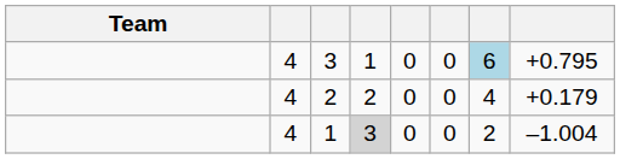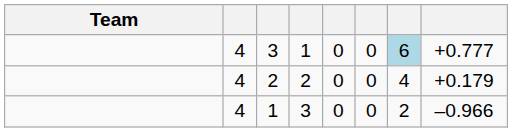row 2 | column 8: +0.795 -> +0.777
row 4 | column 4: lightgrey background -> no background
row 4 | column 8: –1.004 -> –0.966
